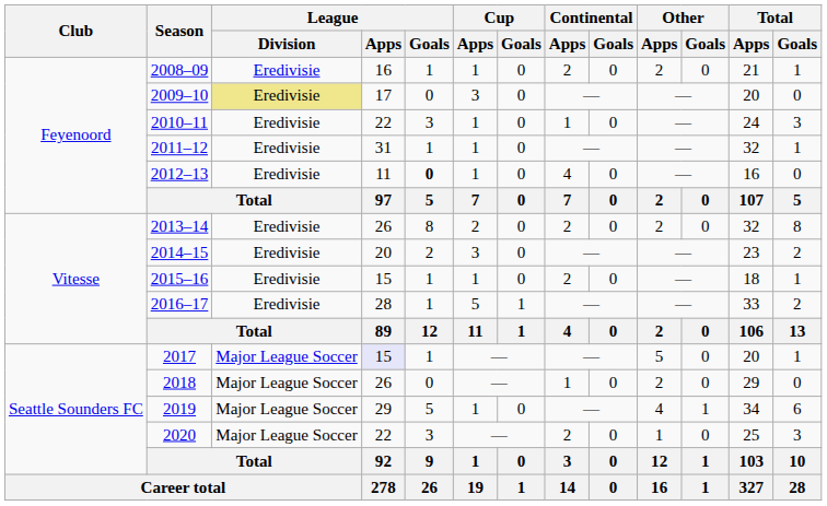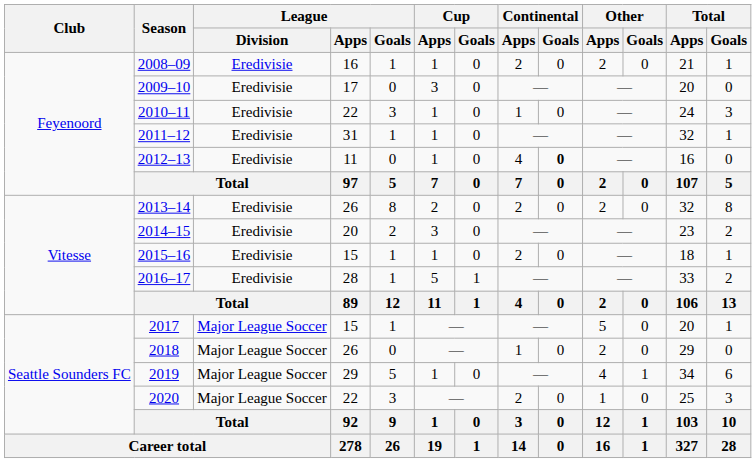2009–10 | League / Division: khaki background -> no background
2012–13 | League / Goals: bold -> normal
2012–13 | Continental / Goals: normal -> bold
2017 | League / Apps: lavender background -> no background
